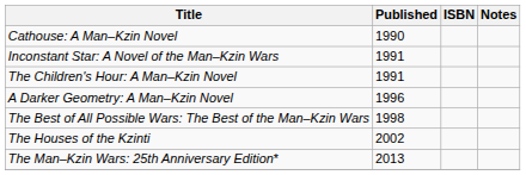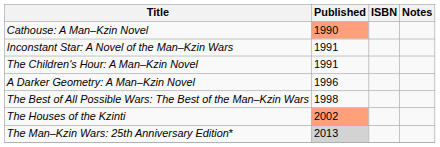Cathouse: A Man–Kzin Novel | Published: no background -> lightsalmon background
The Houses of the Kzinti | Published: no background -> lightsalmon background
The Man–Kzin Wars: 25th Anniversary Edition* | Published: no background -> lightgrey background
